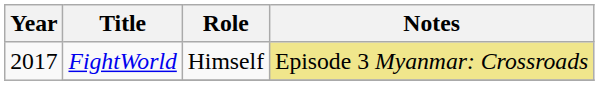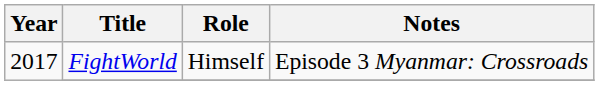FightWorld | Notes: khaki background -> no background
